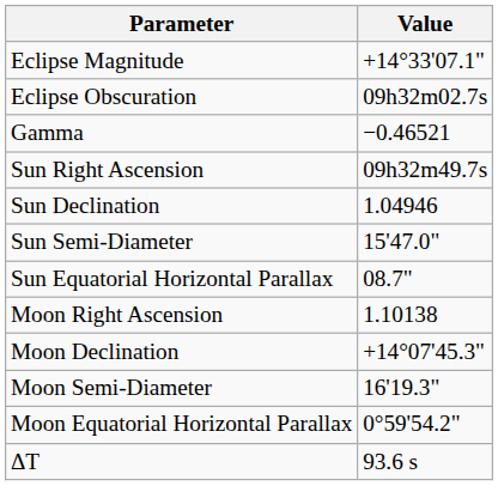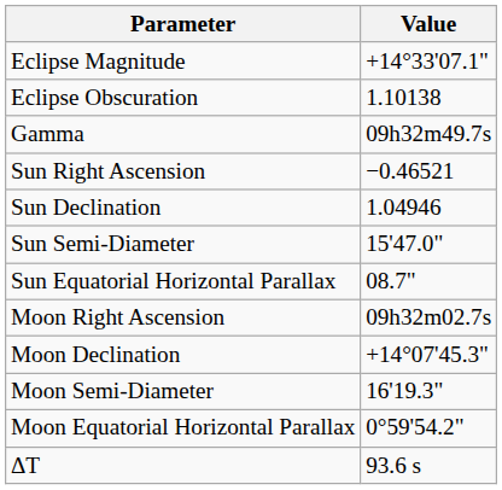Eclipse Obscuration | Value: 09h32m02.7s -> 1.10138
Gamma | Value: −0.46521 -> 09h32m49.7s
Sun Right Ascension | Value: 09h32m49.7s -> −0.46521
Moon Right Ascension | Value: 1.10138 -> 09h32m02.7s
